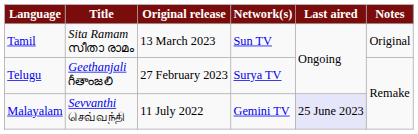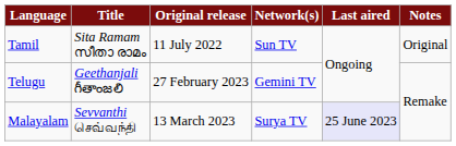Tamil | Original release: 13 March 2023 -> 11 July 2022
Telugu | Network(s): Surya TV -> Gemini TV
Malayalam | Original release: 11 July 2022 -> 13 March 2023
Malayalam | Network(s): Gemini TV -> Surya TV
